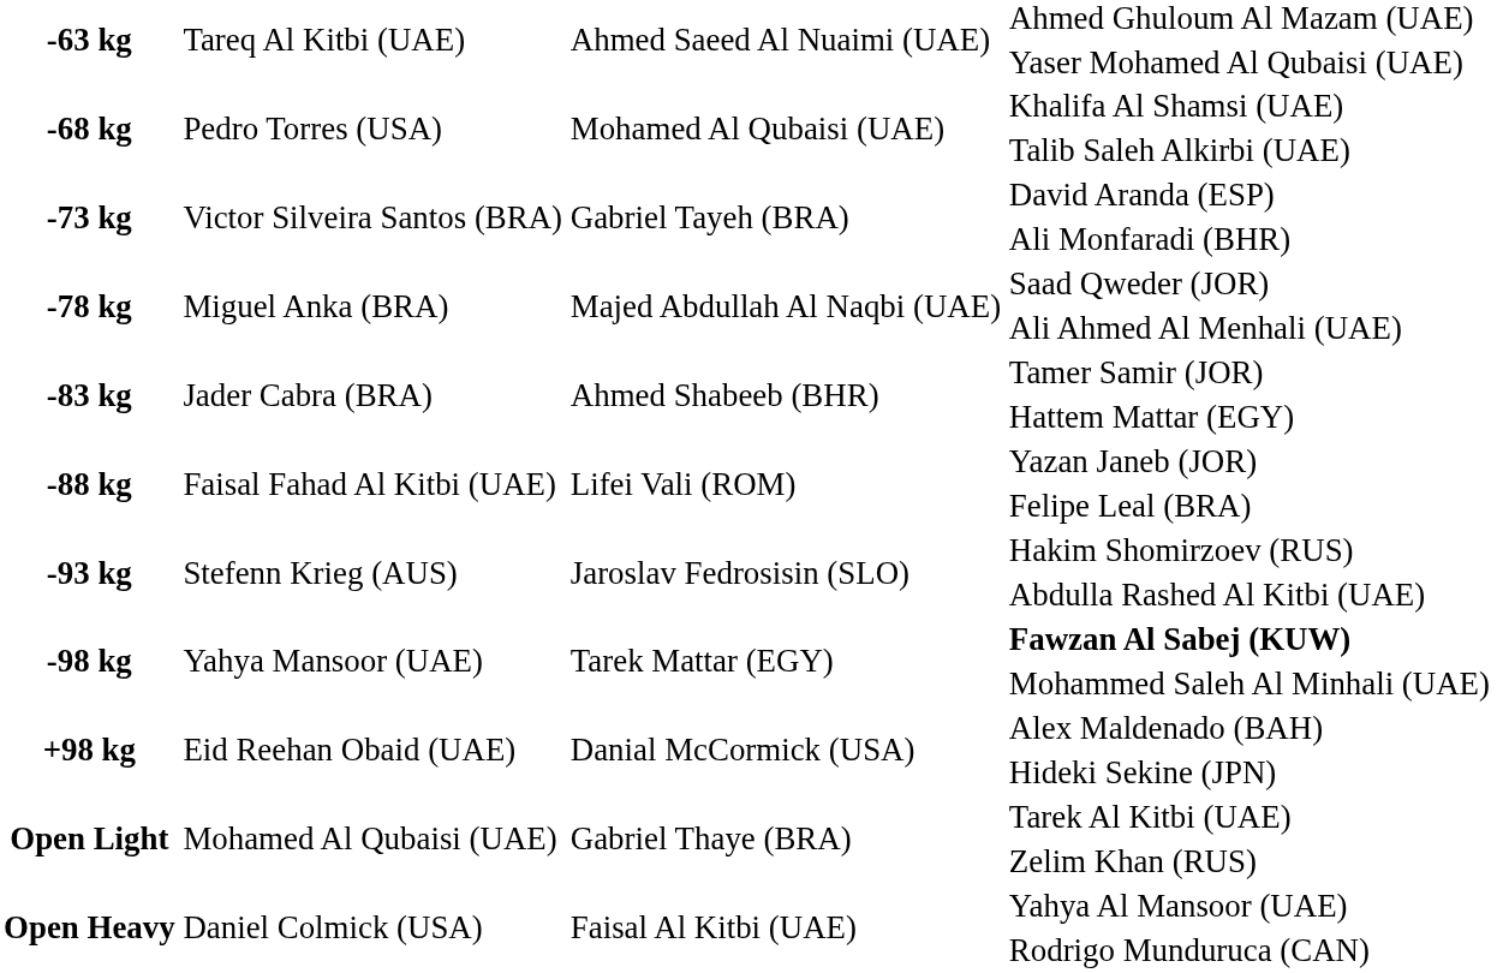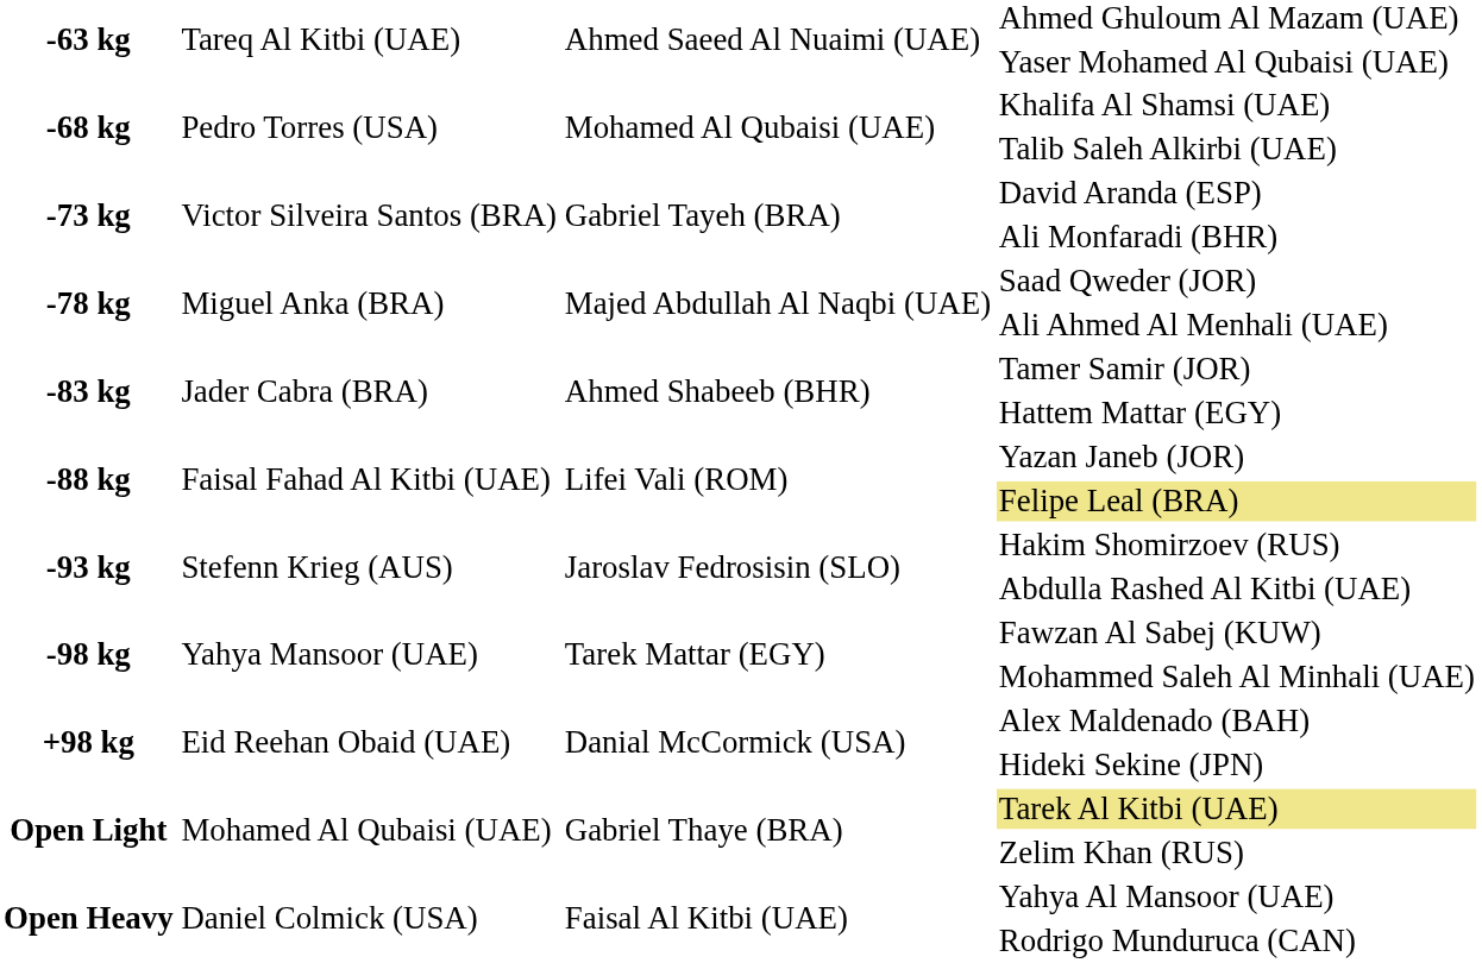Felipe Leal (BRA) | column 4: no background -> khaki background
Fawzan Al Sabej (KUW) | column 4: bold -> normal
Tarek Al Kitbi (UAE) | column 4: no background -> khaki background
